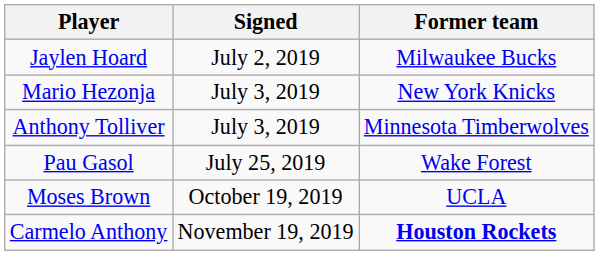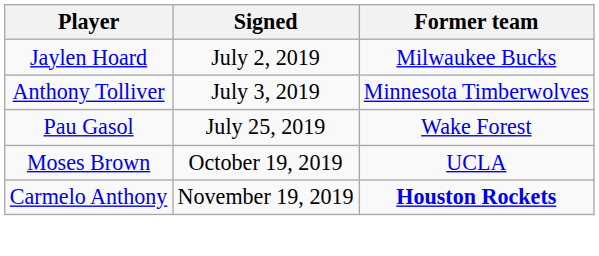- row: Mario Hezonja | July 3, 2019 | New York Knicks
